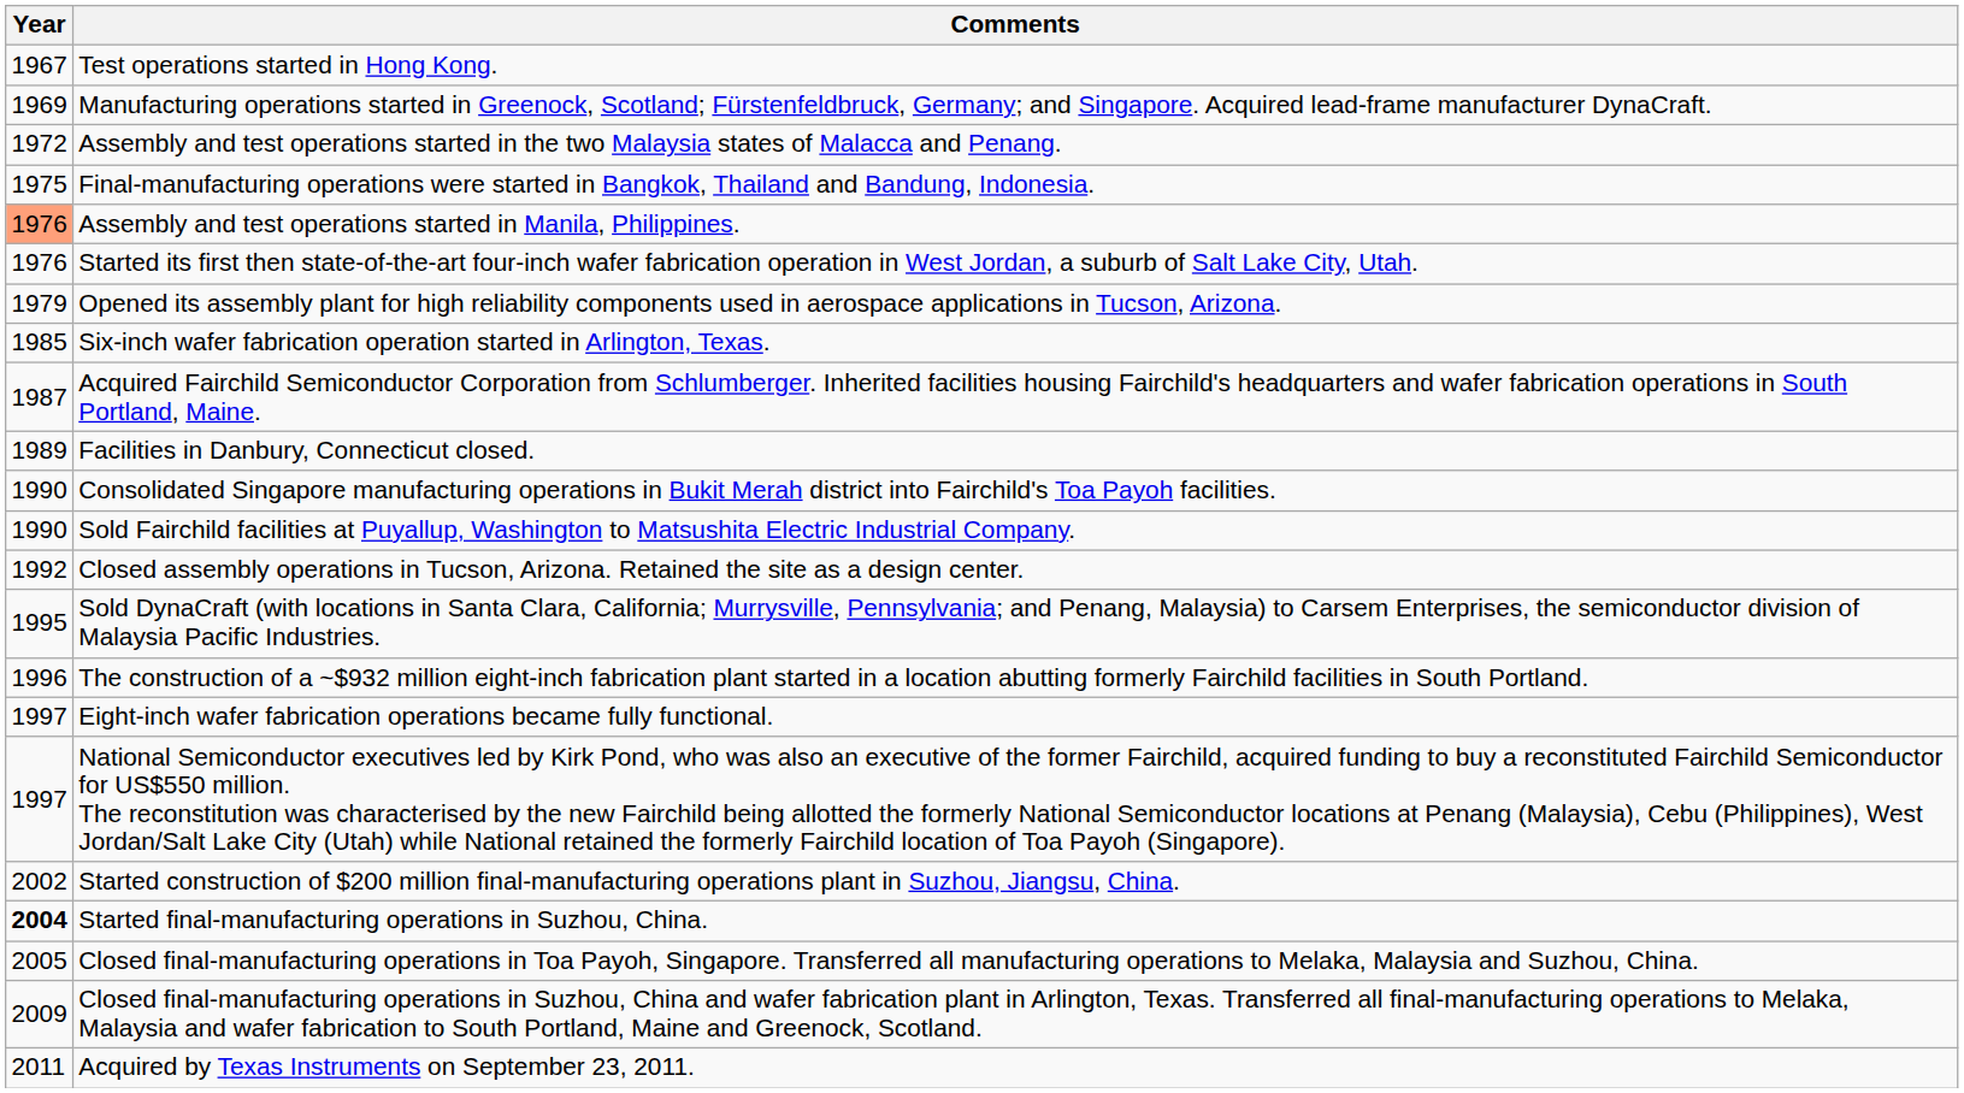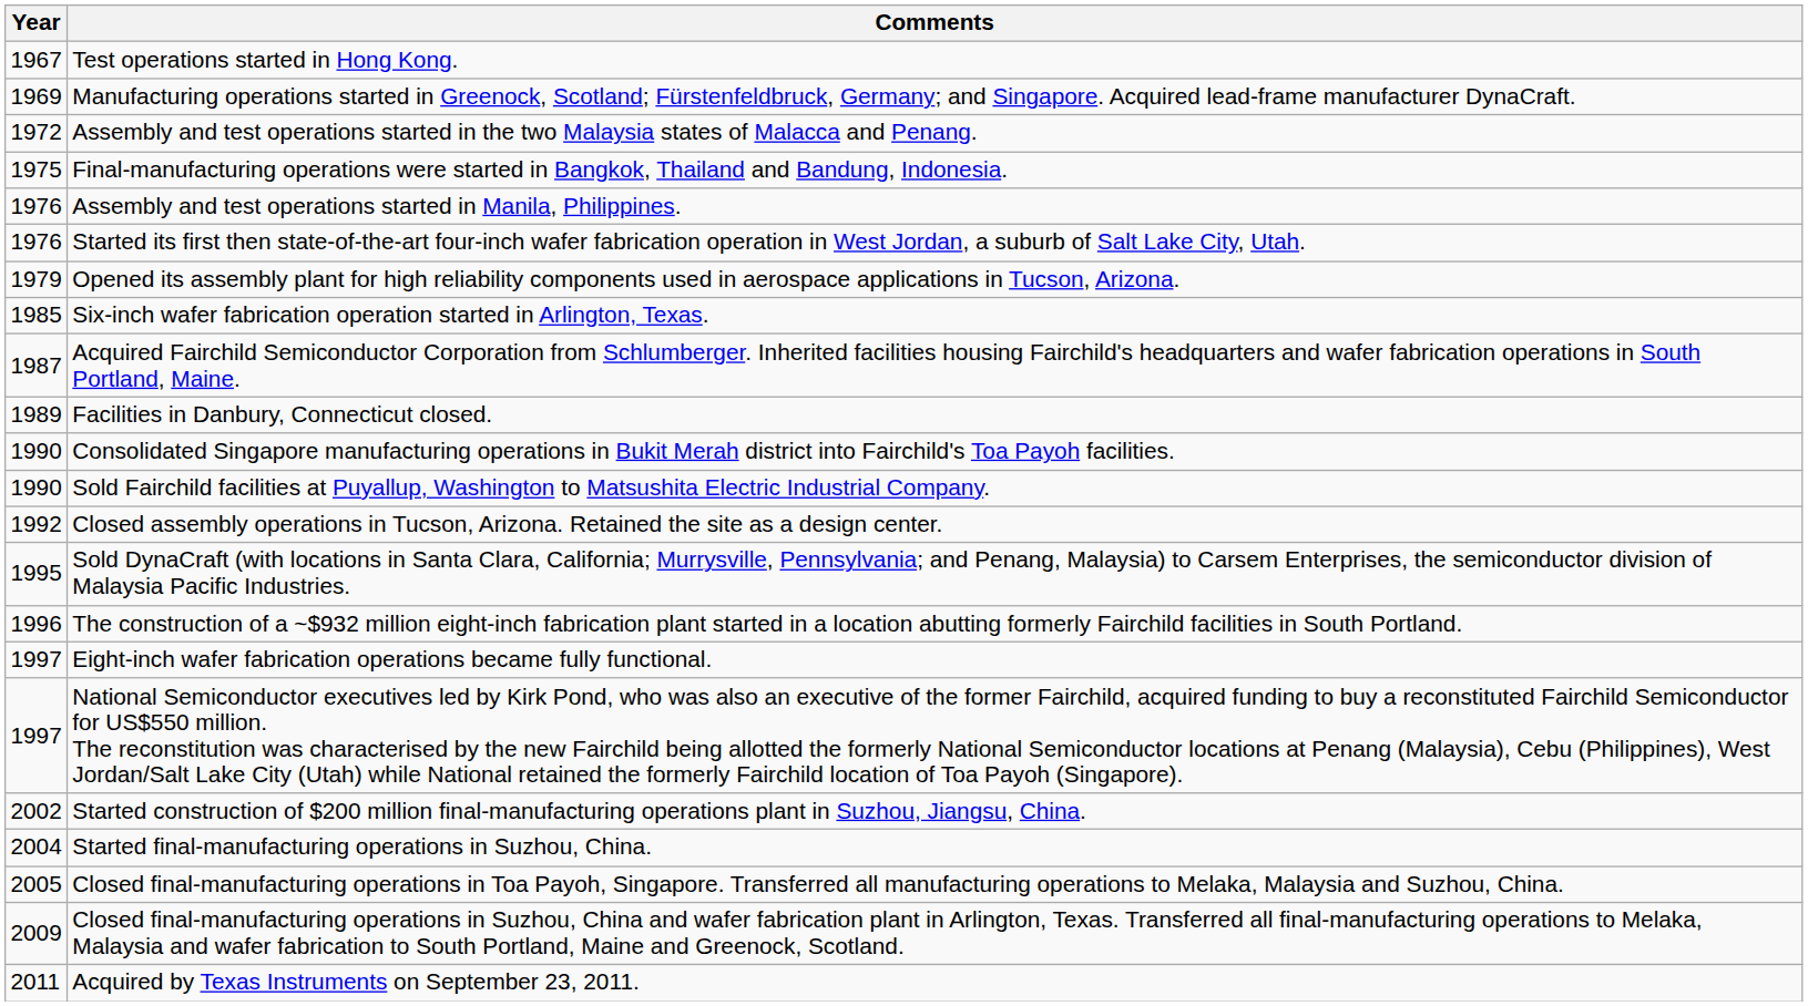Assembly and test operations started in Manila, Philippines. | Year: lightsalmon background -> no background
Started final-manufacturing operations in Suzhou, China. | Year: bold -> normal
